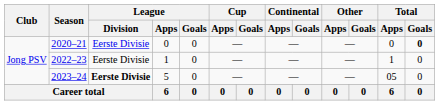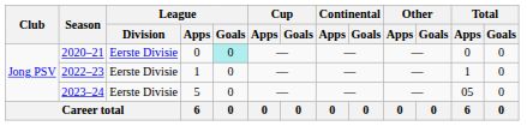2020–21 | League / Goals: no background -> paleturquoise background
2020–21 | Total / Goals: bold -> normal
2023–24 | League / Division: bold -> normal
